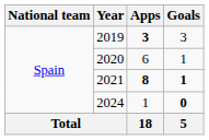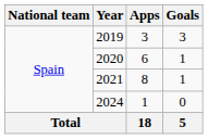2019 | Apps: bold -> normal
2021 | Apps: bold -> normal
2021 | Goals: bold -> normal
2024 | Goals: bold -> normal
